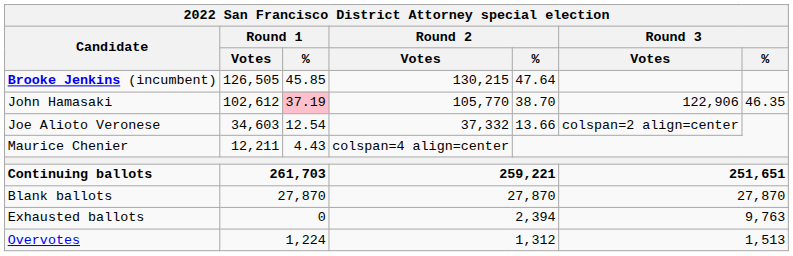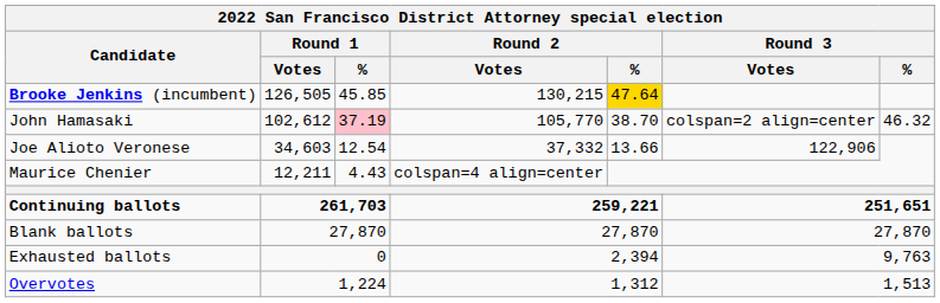Brooke Jenkins (incumbent) | Round 2 / %: no background -> gold background
John Hamasaki | Round 3 / Votes: 122,906 -> colspan=2 align=center
John Hamasaki | Round 3 / %: 46.35 -> 46.32
Joe Alioto Veronese | Round 3 / Votes: colspan=2 align=center -> 122,906
